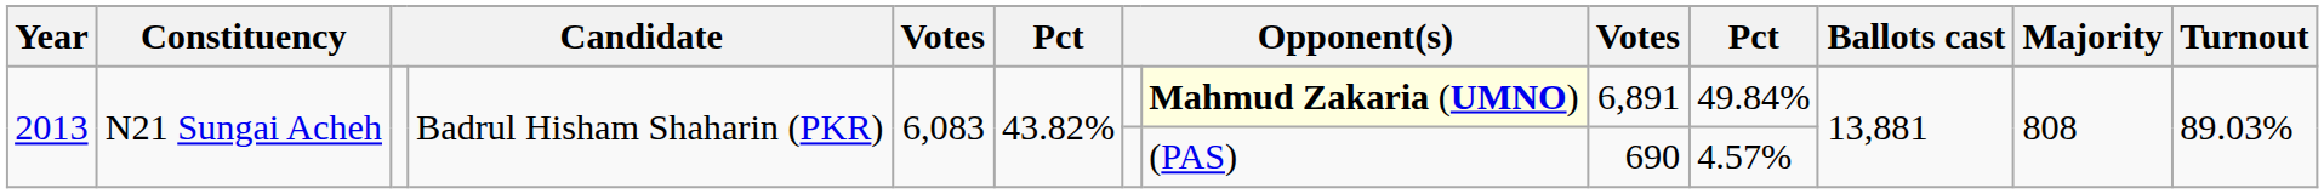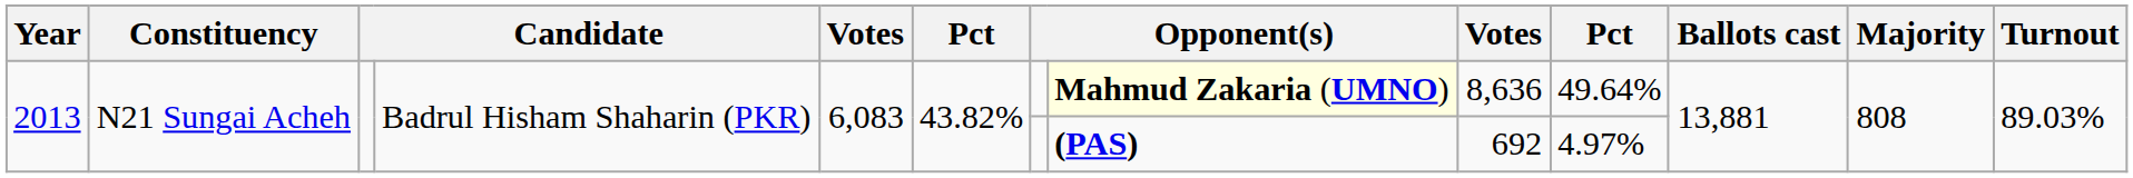row 2 | column 9: 6,891 -> 8,636
row 2 | column 10: 49.84% -> 49.64%
row 3 | column 8: normal -> bold
row 3 | column 9: 690 -> 692
row 3 | column 10: 4.57% -> 4.97%
